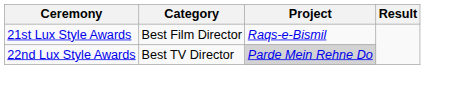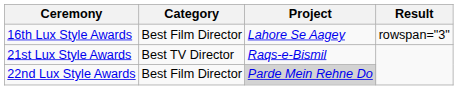+ row: 16th Lux Style Awards | Best Film Director | Lahore Se Aagey | rowspan="3"
21st Lux Style Awards | Category: Best Film Director -> Best TV Director
22nd Lux Style Awards | Category: Best TV Director -> Best Film Director
